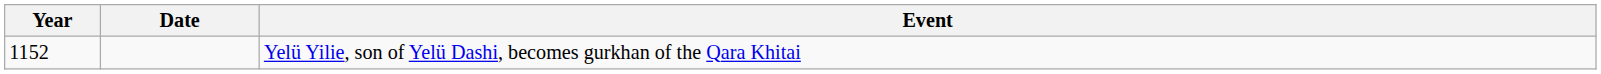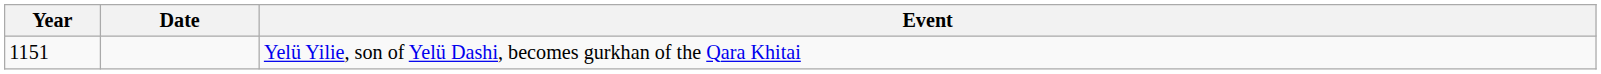row 2 | Year: 1152 -> 1151
